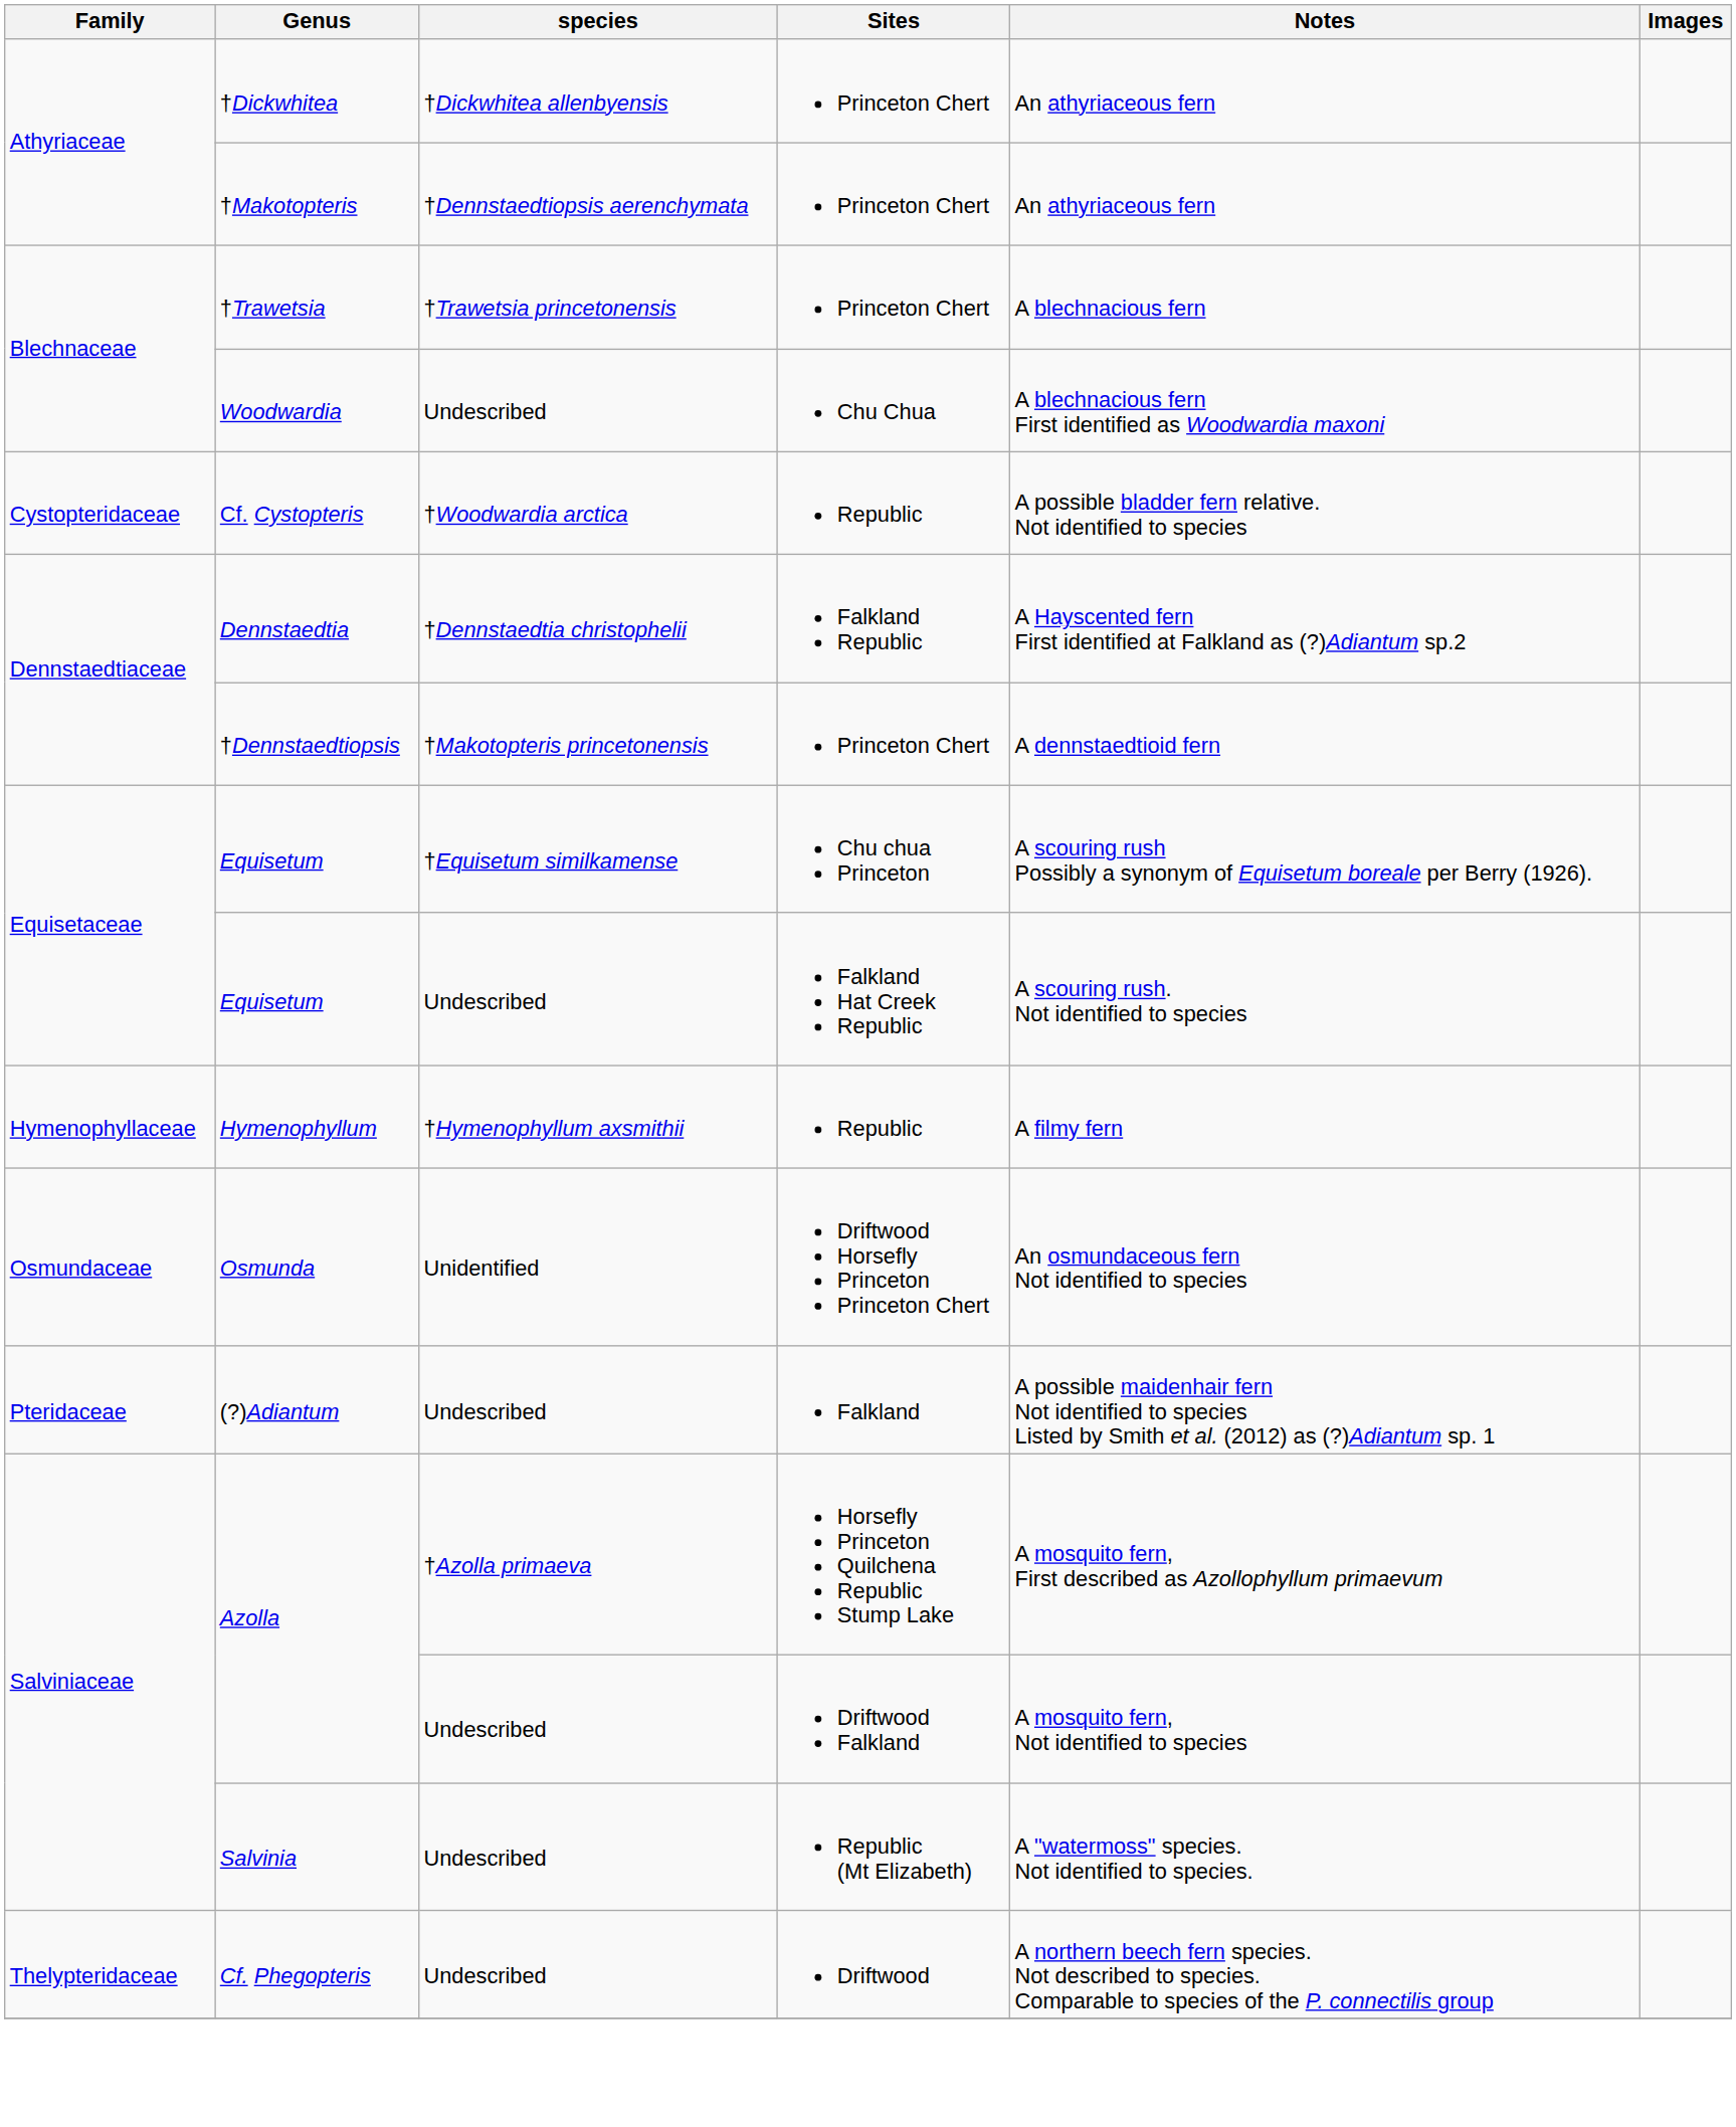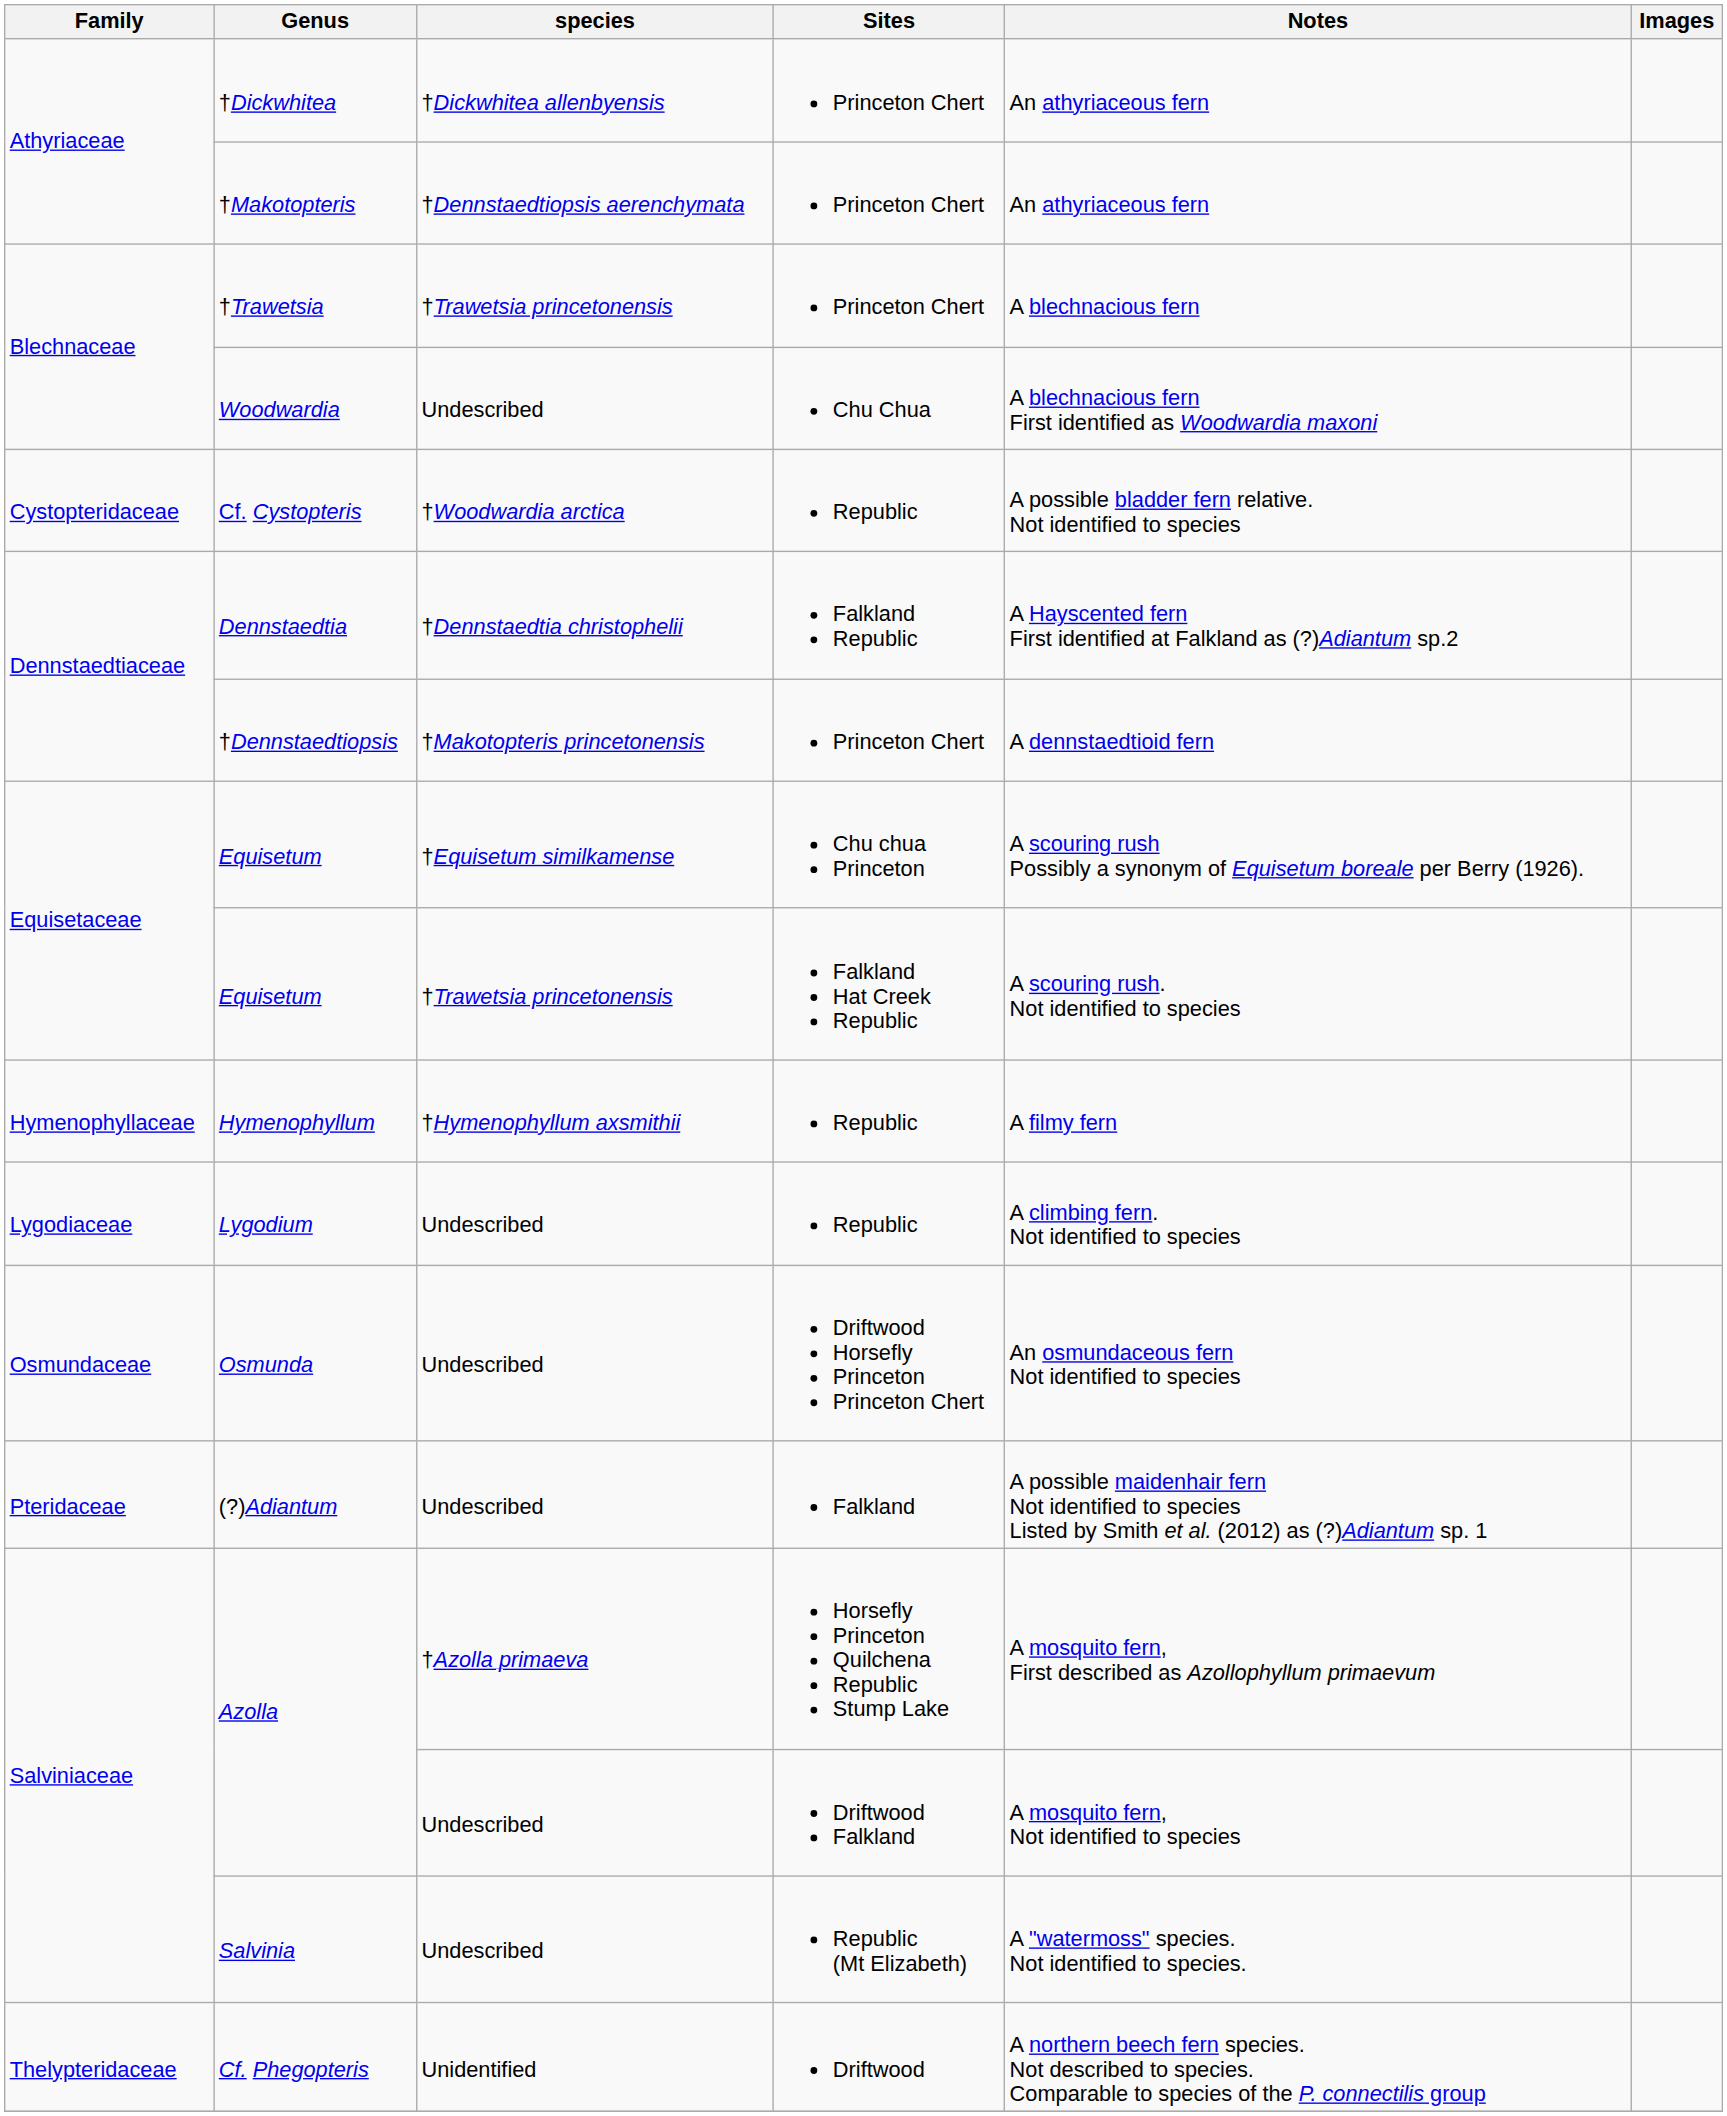Equisetum / Falkland Hat Creek Republic | species: Undescribed -> †Trawetsia princetonensis
+ row: Lygodiaceae | Lygodium | Undescribed | Republic | A climbing fern. Not identified to species
Osmunda | species: Unidentified -> Undescribed
Cf. Phegopteris | species: Undescribed -> Unidentified
